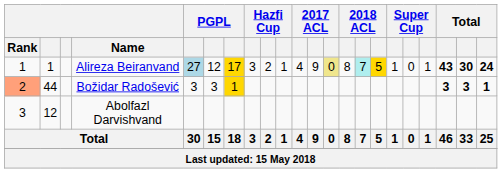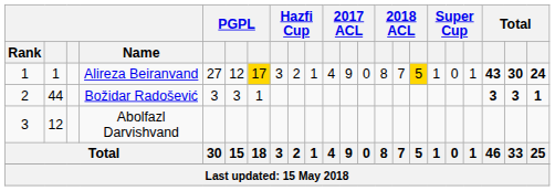Alireza Beiranvand | column 5: lightblue background -> no background
Alireza Beiranvand | column 13: khaki background -> no background
Alireza Beiranvand | column 15: paleturquoise background -> no background
Božidar Radošević | Rank: lightsalmon background -> no background
Božidar Radošević | column 7: gold background -> no background
